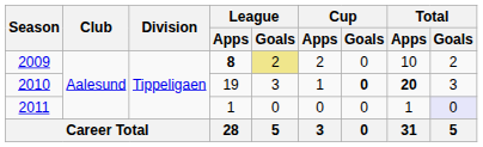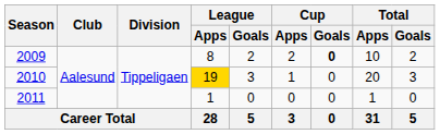2009 | League / Apps: bold -> normal
2009 | League / Goals: khaki background -> no background
2009 | Cup / Goals: normal -> bold
2010 | League / Apps: no background -> gold background
2010 | Cup / Goals: bold -> normal
2010 | Total / Apps: bold -> normal
2011 | Total / Goals: lavender background -> no background
